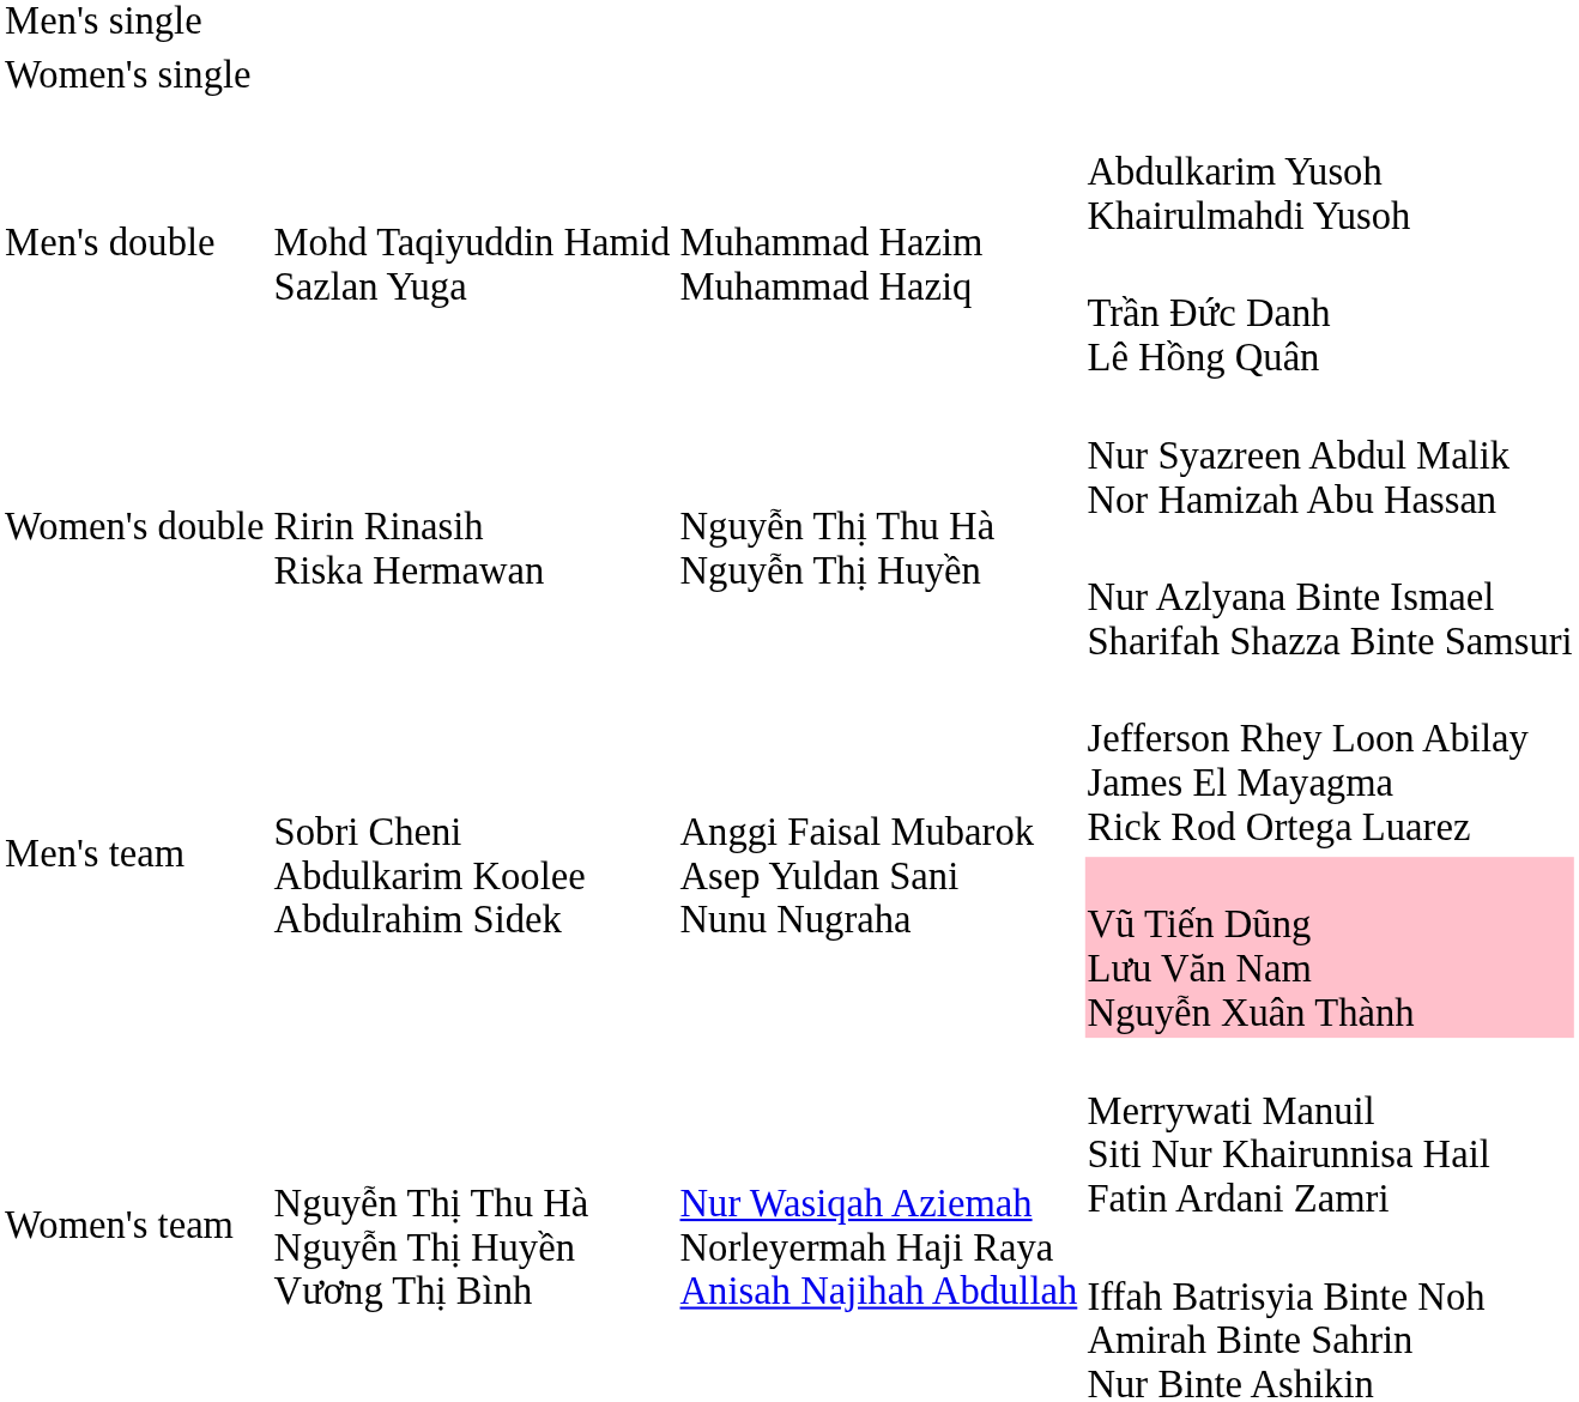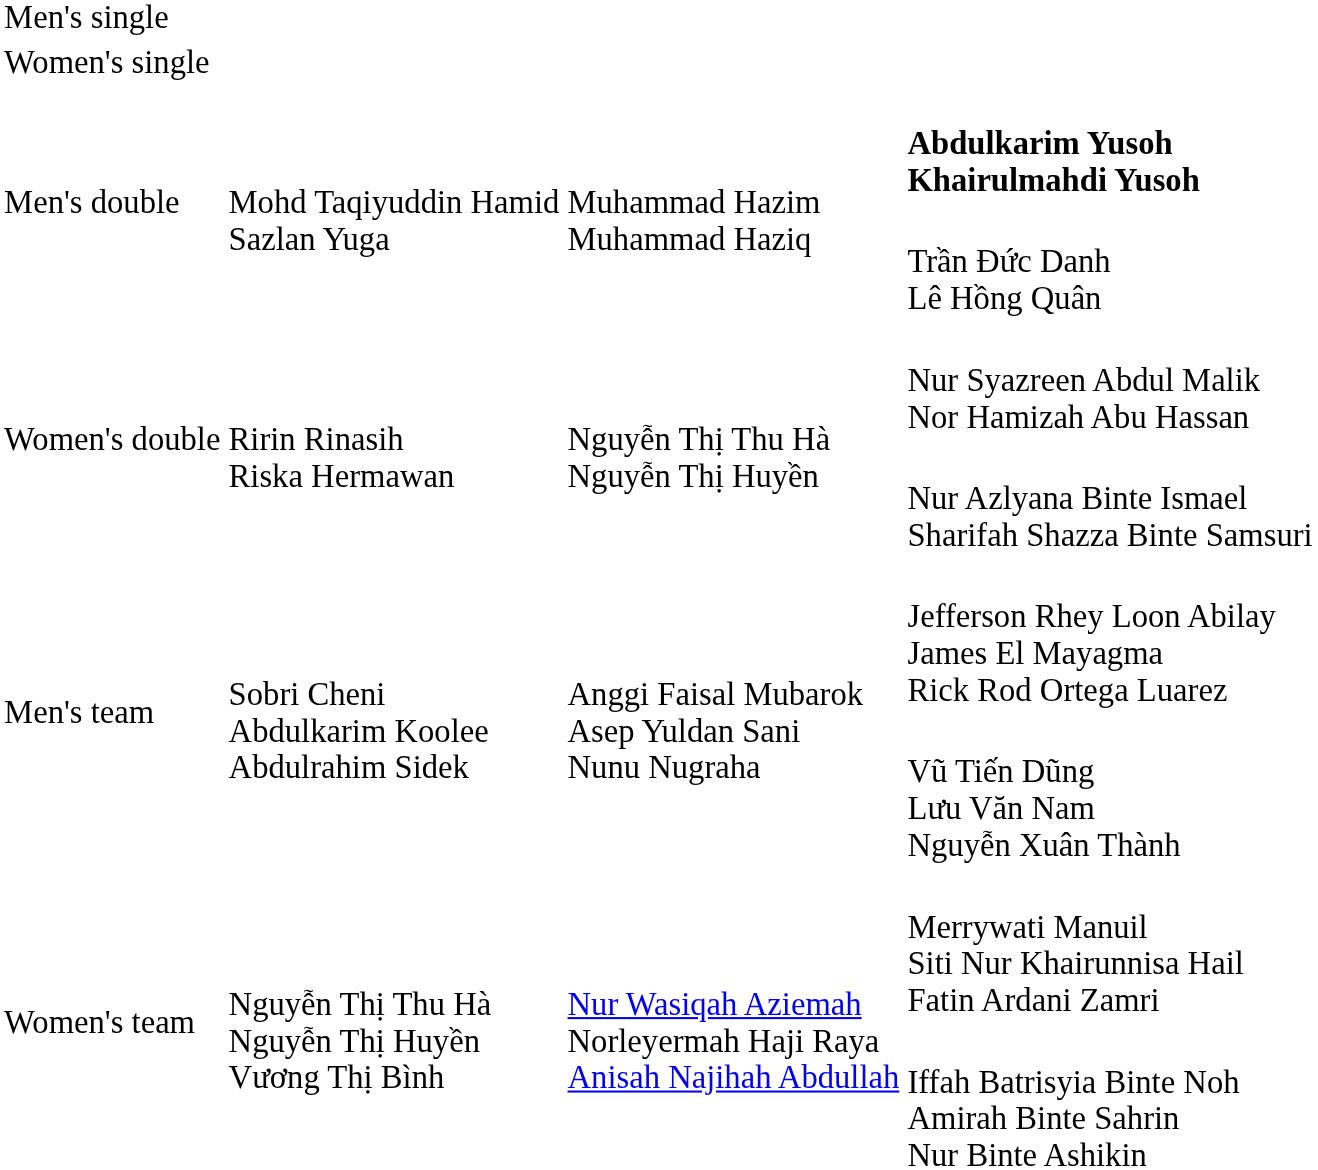Abdulkarim Yusoh Khairulmahdi Yusoh | column 4: normal -> bold
Vũ Tiến Dũng Lưu Văn Nam Nguyễn Xuân Thành | column 4: pink background -> no background
